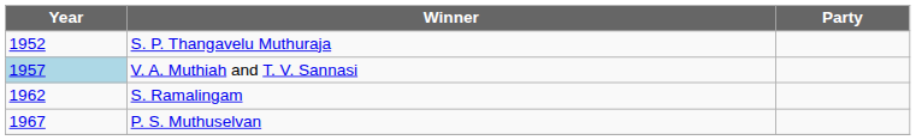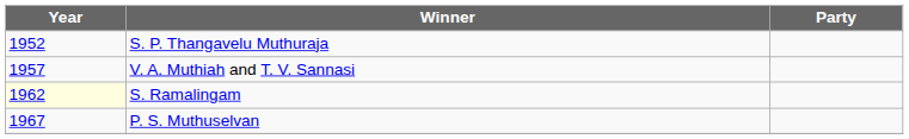V. A. Muthiah and T. V. Sannasi | Year: lightblue background -> no background
S. Ramalingam | Year: no background -> lightyellow background
